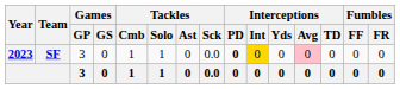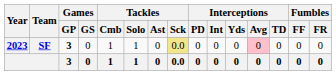SF | Games / GP: normal -> bold
SF | Tackles / Sck: no background -> khaki background
SF | Interceptions / PD: bold -> normal
SF | Interceptions / Int: gold background -> no background
